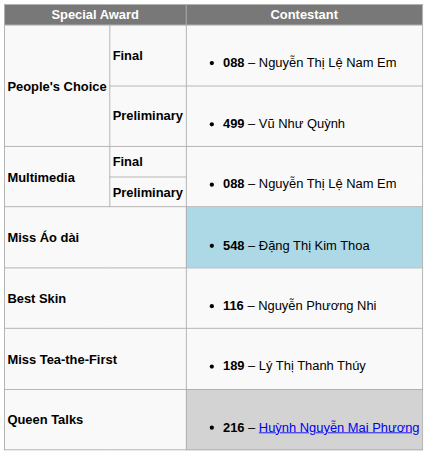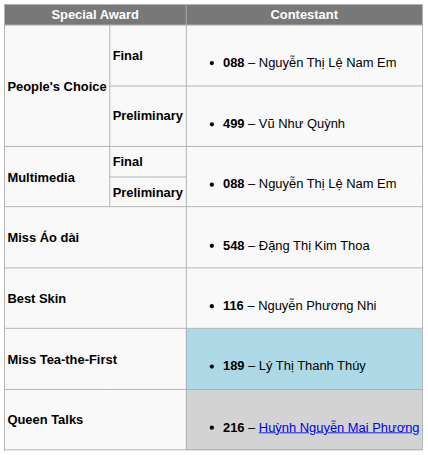Miss Áo dài | Contestant: lightblue background -> no background
Miss Tea-the-First | Contestant: no background -> lightblue background
